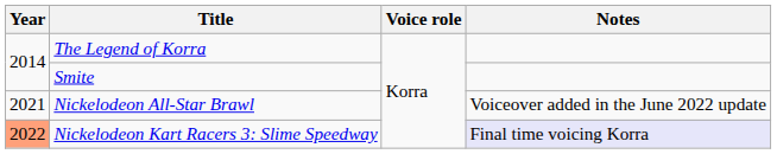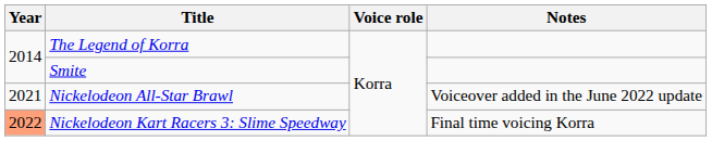Nickelodeon Kart Racers 3: Slime Speedway | Notes: lavender background -> no background
